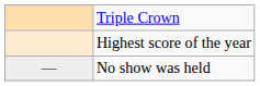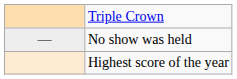rows swapped: Highest score of the year <-> No show was held
